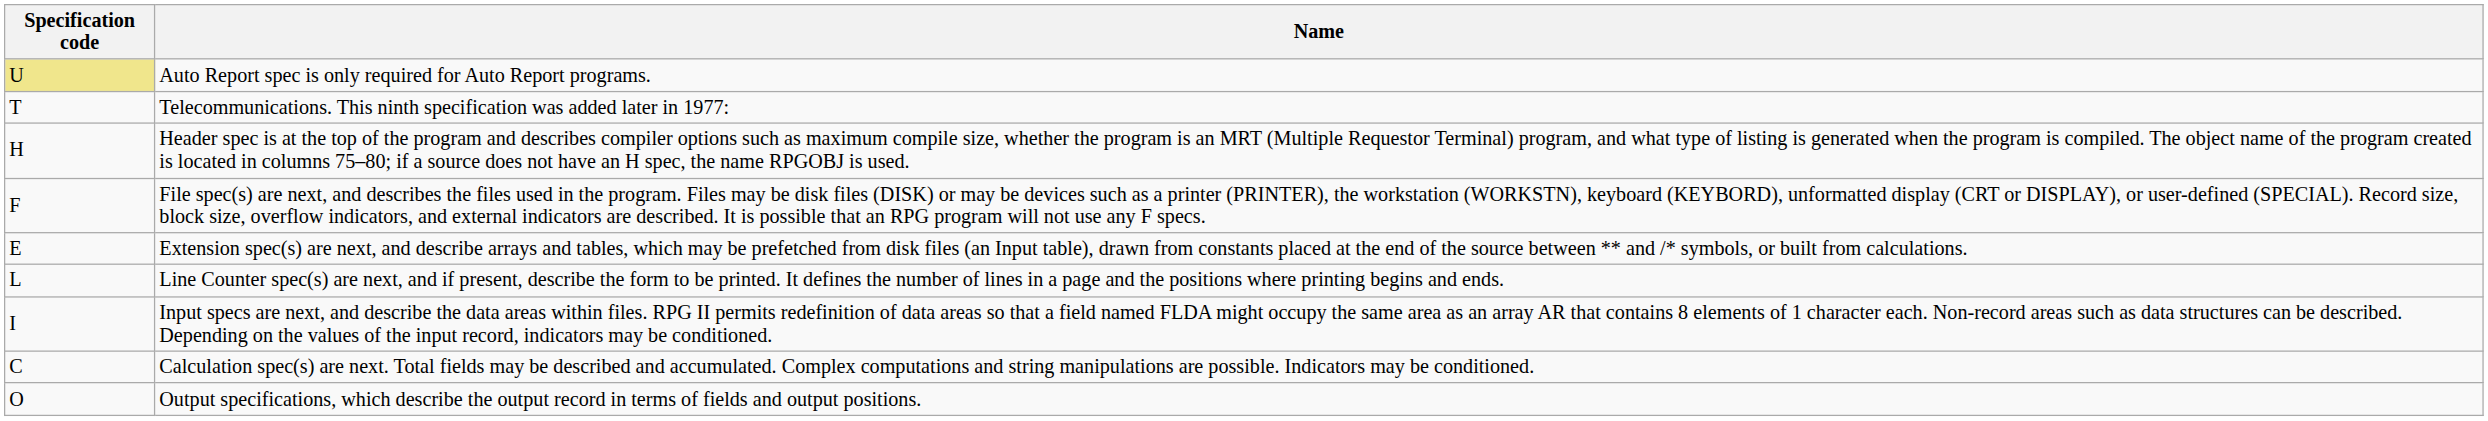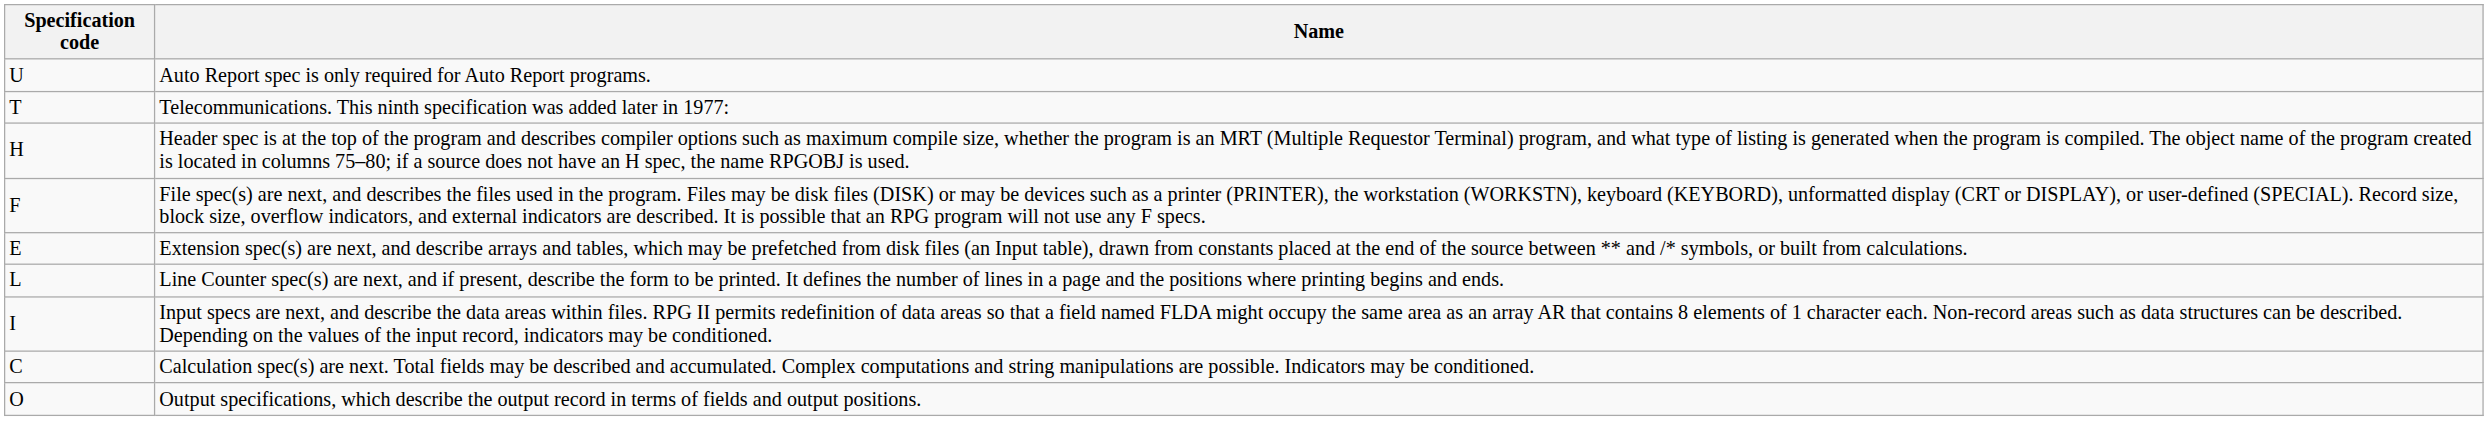Auto Report spec is only required for Auto Report programs. | Specification code: khaki background -> no background
